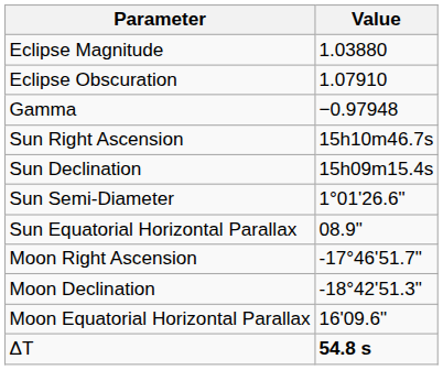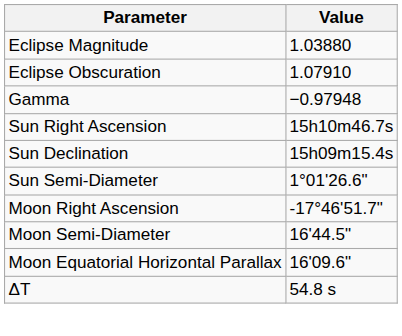- row: Sun Equatorial Horizontal Parallax | 08.9"
- row: Moon Declination | -18°42'51.3"
+ row: Moon Semi-Diameter | 16'44.5"
ΔT | Value: bold -> normal
